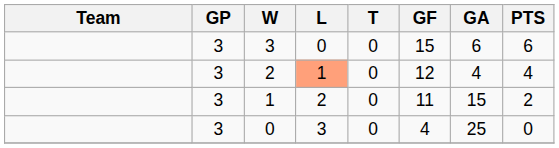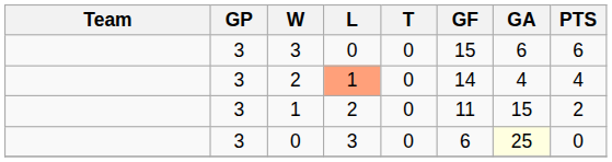row 3 | GF: 12 -> 14
row 5 | GF: 4 -> 6
row 5 | GA: no background -> lightyellow background
